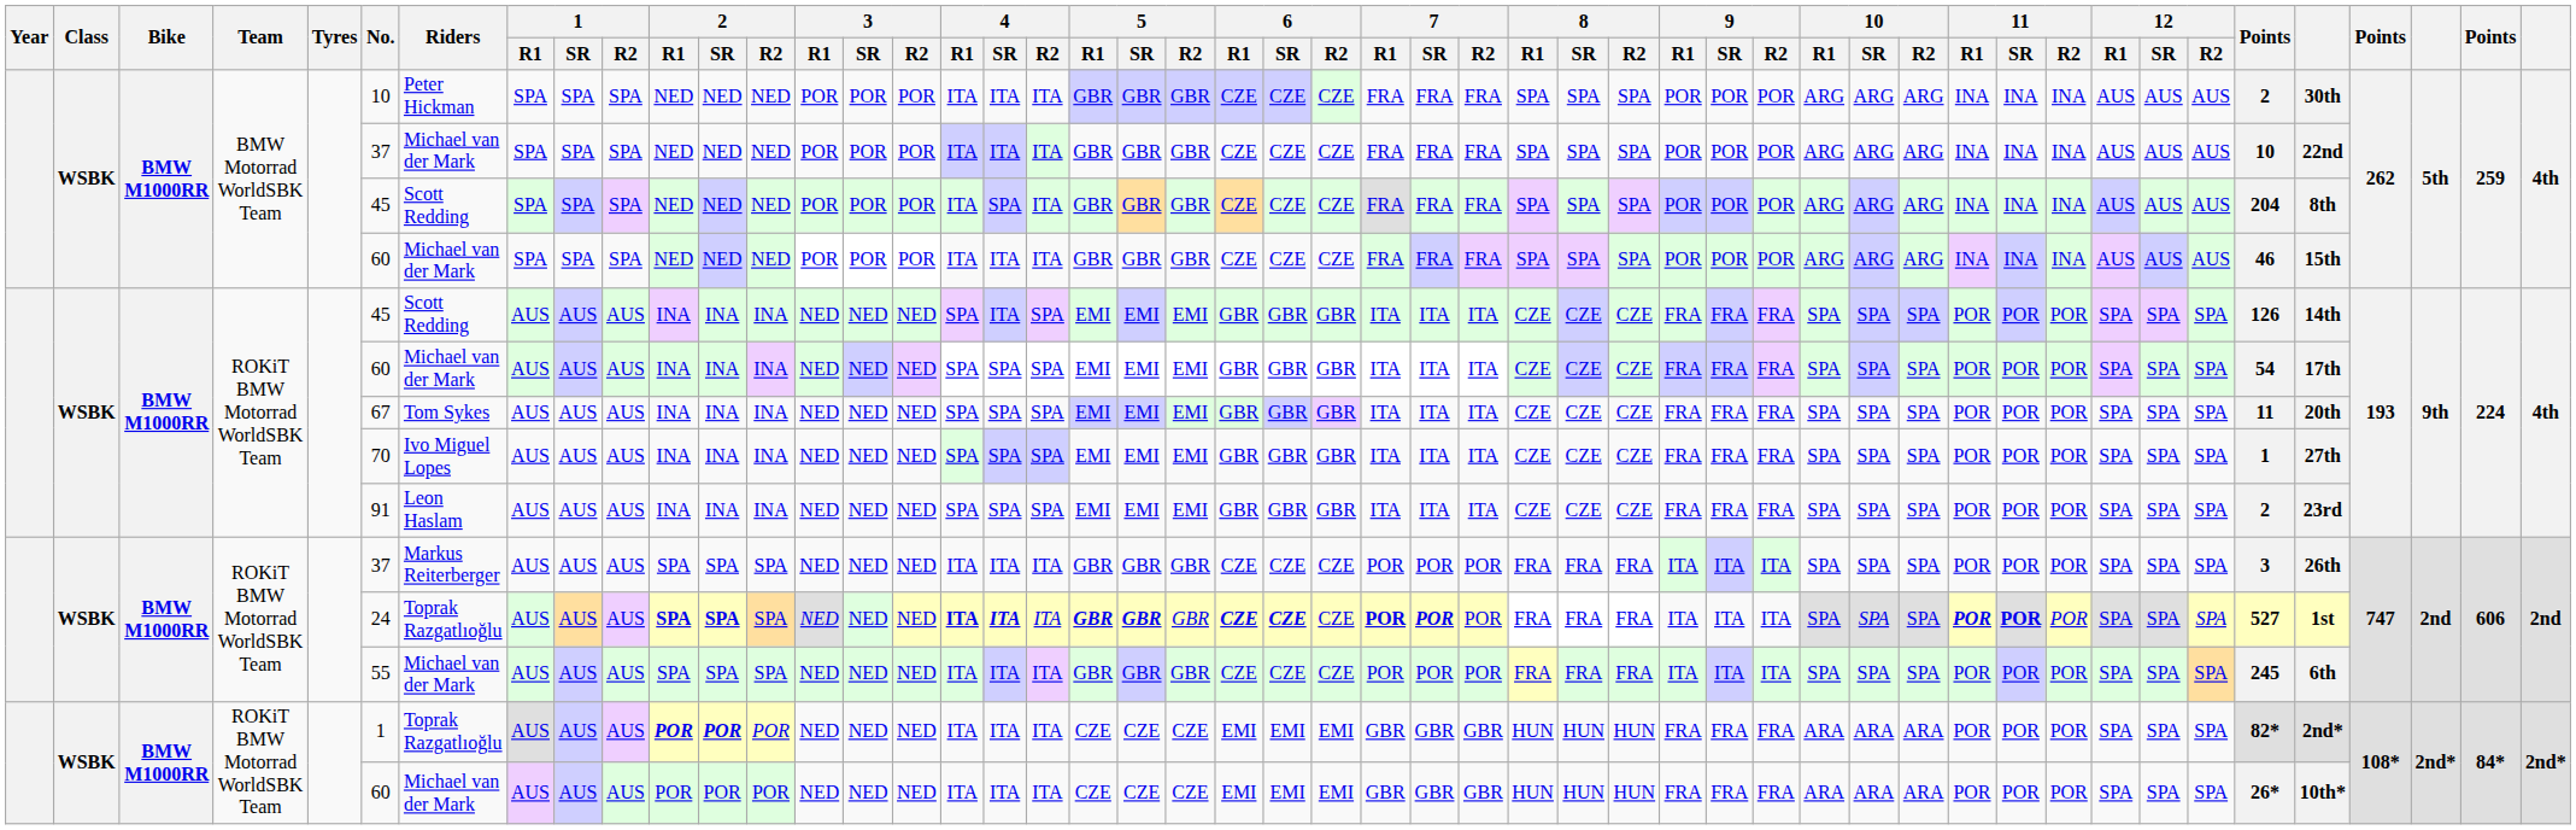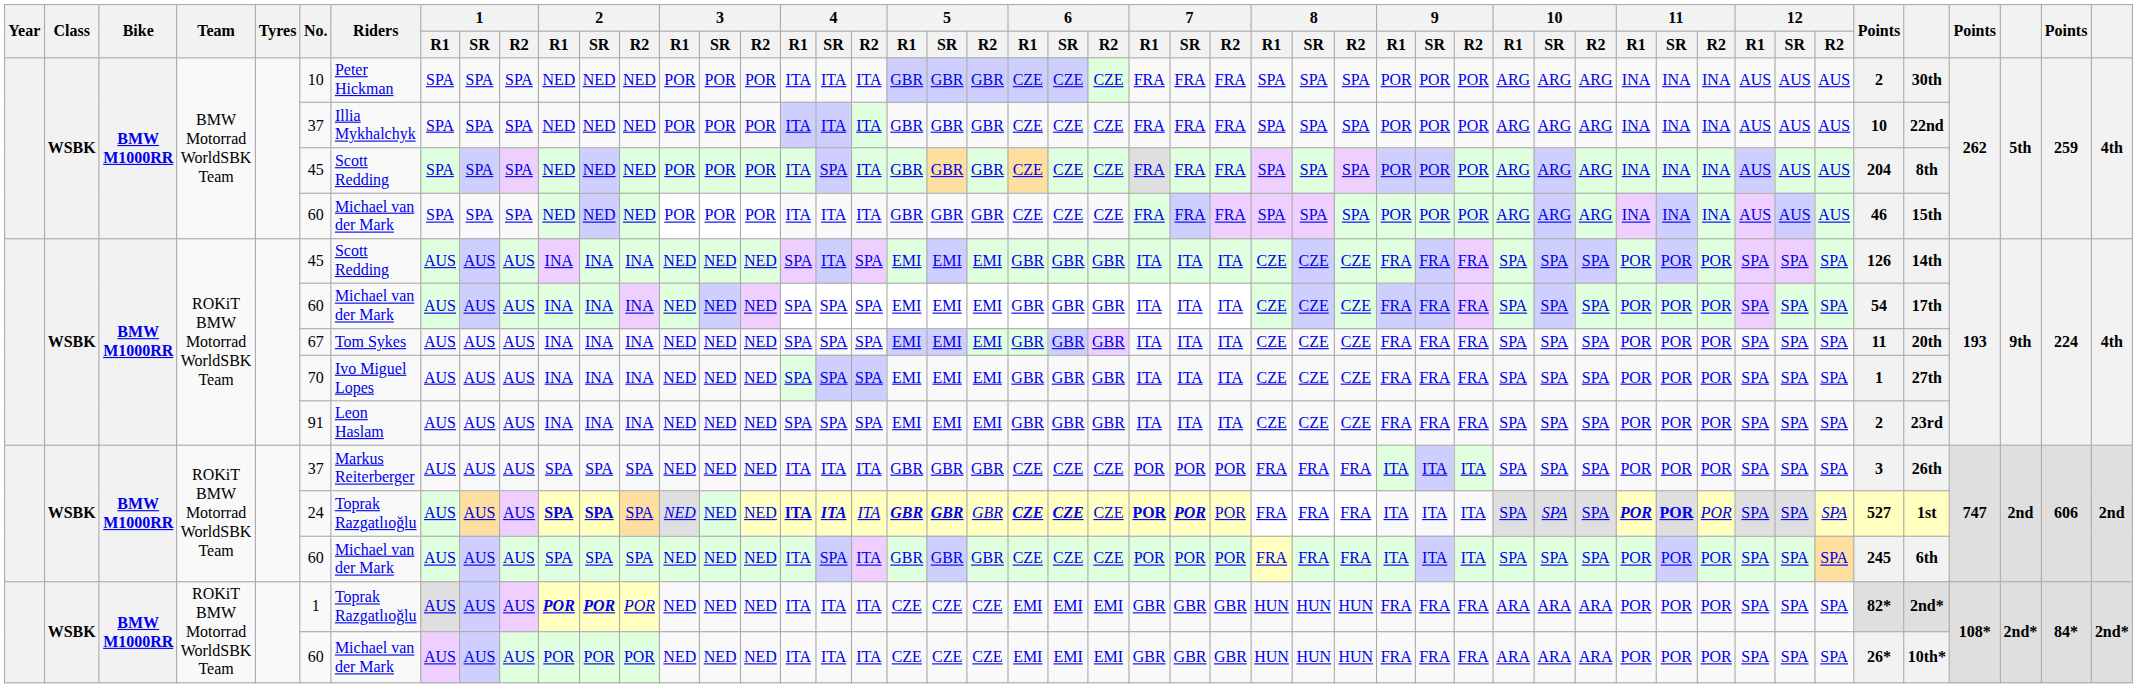row 4 | Riders: Michael van der Mark -> Illia Mykhalchyk
row 14 | No.: 55 -> 60
row 14 | 4 / SR: ITA -> SPA
